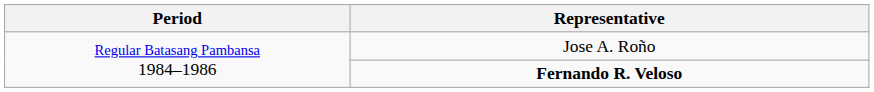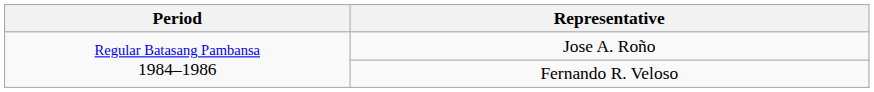Fernando R. Veloso | Representative: bold -> normal
